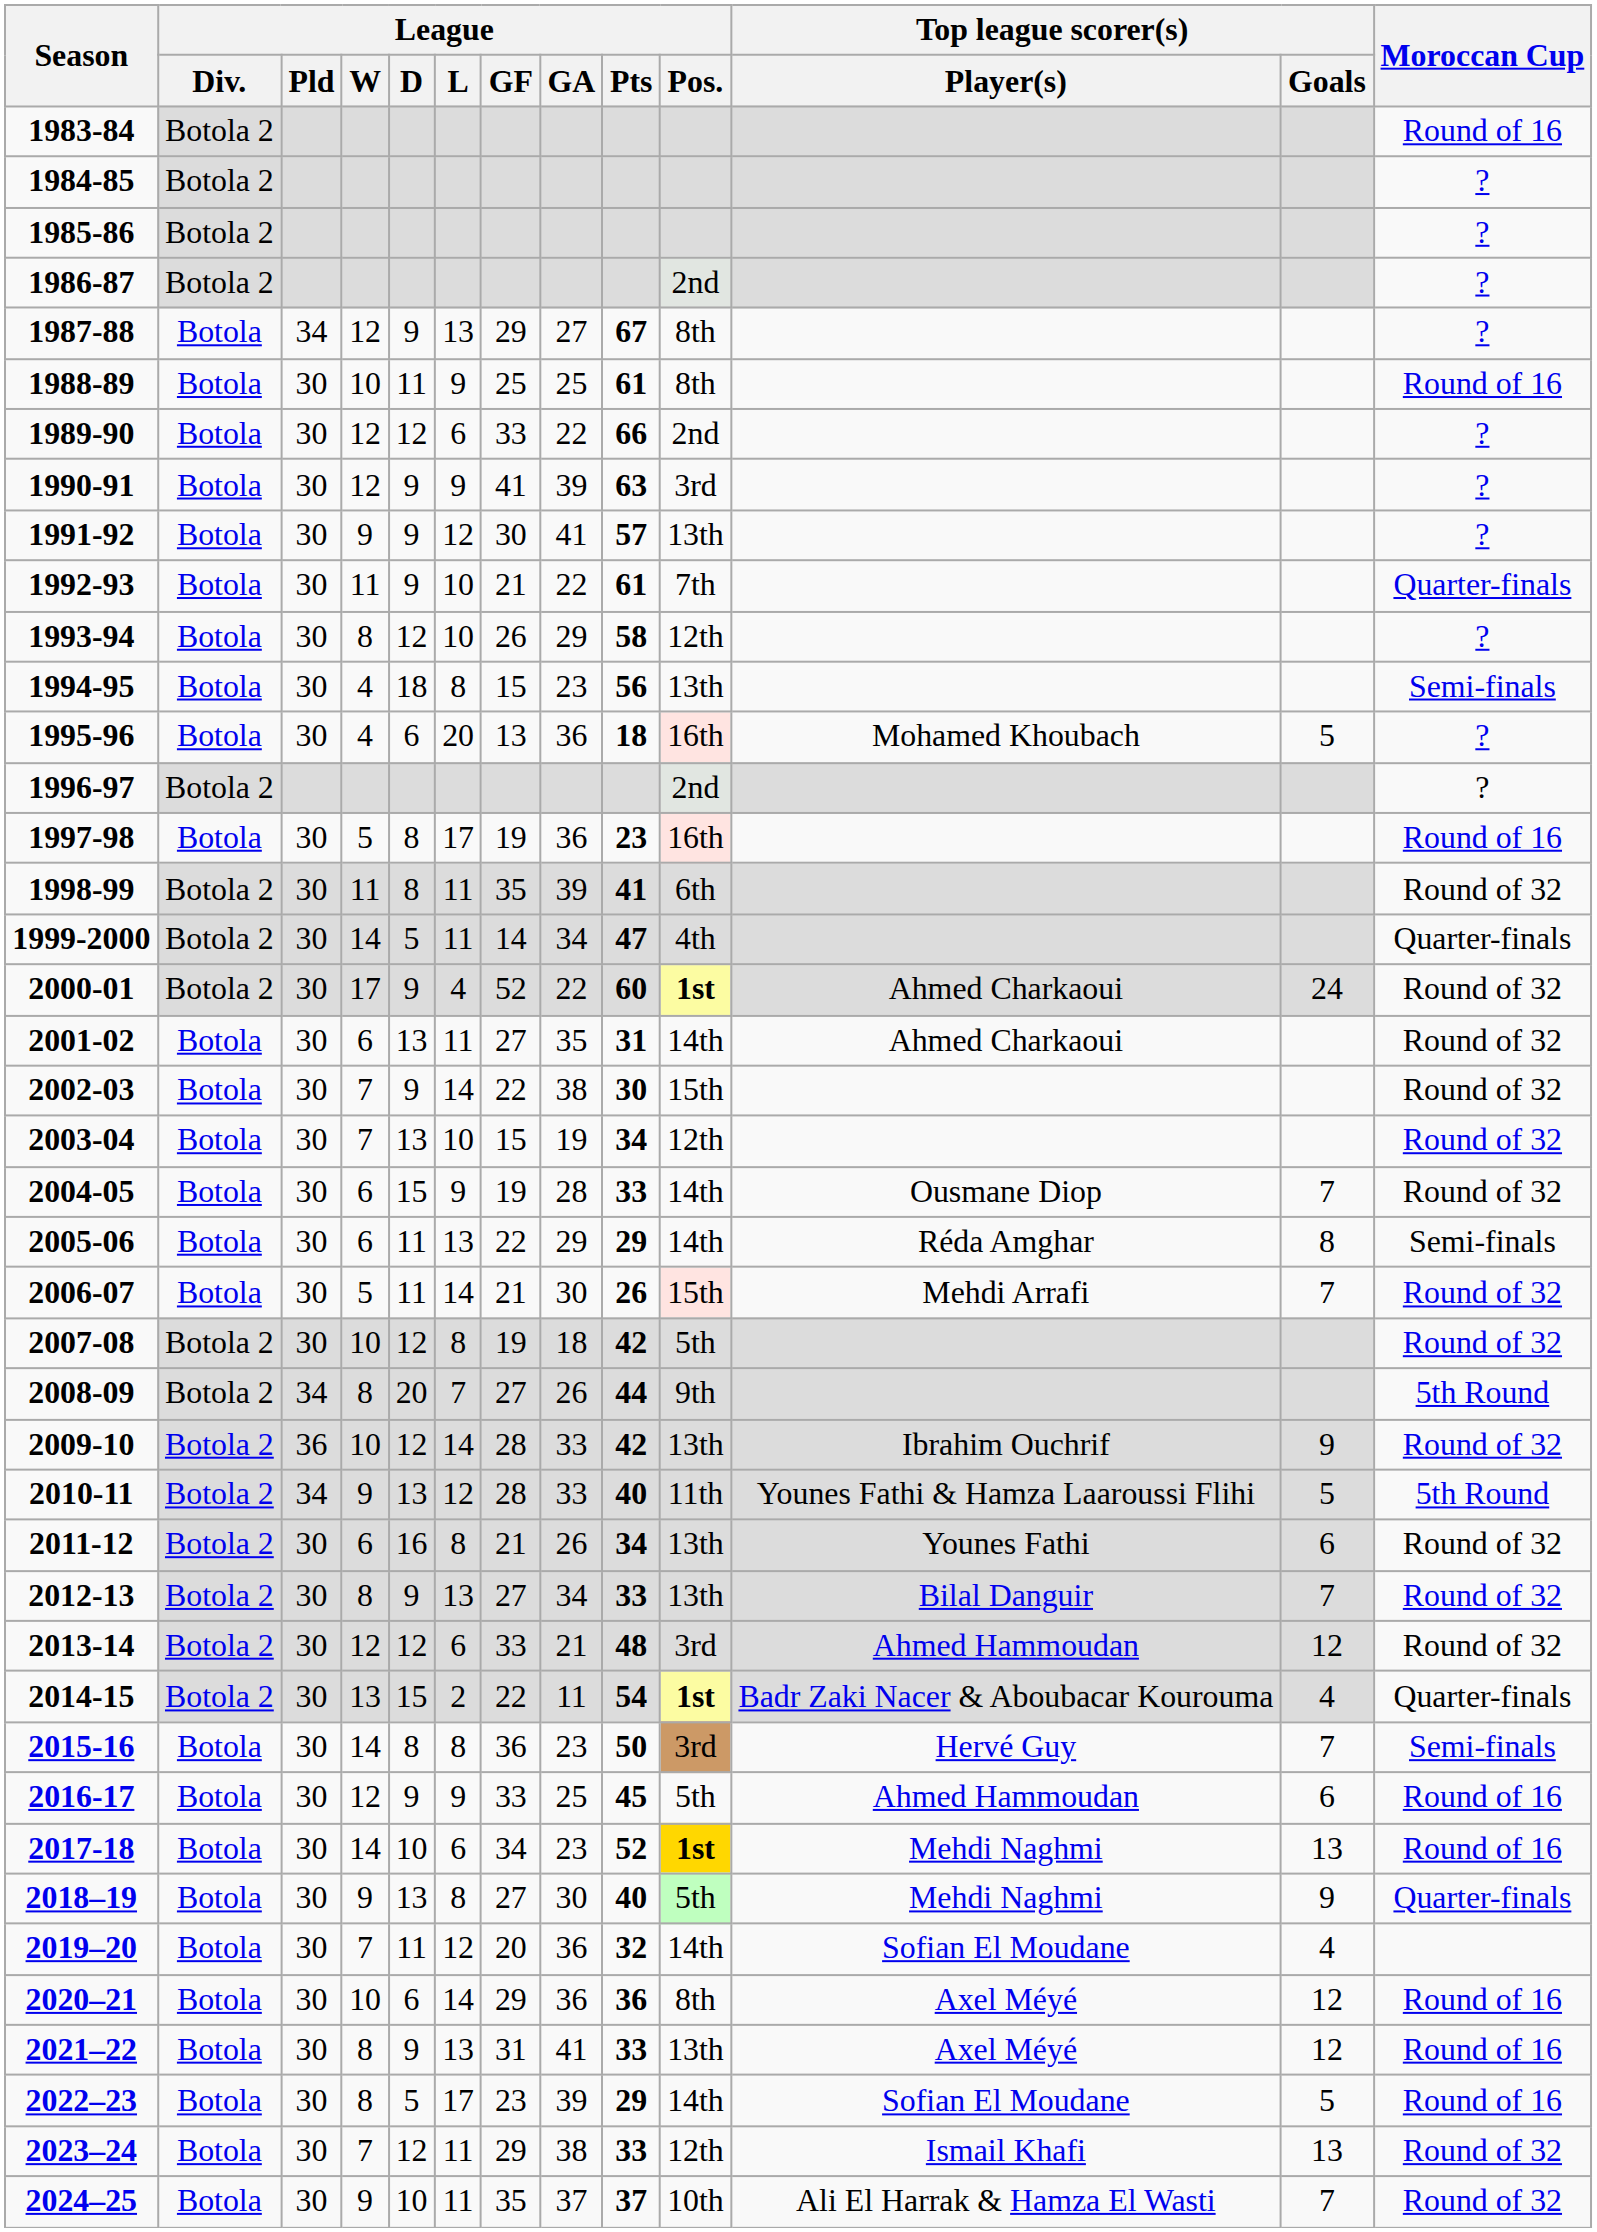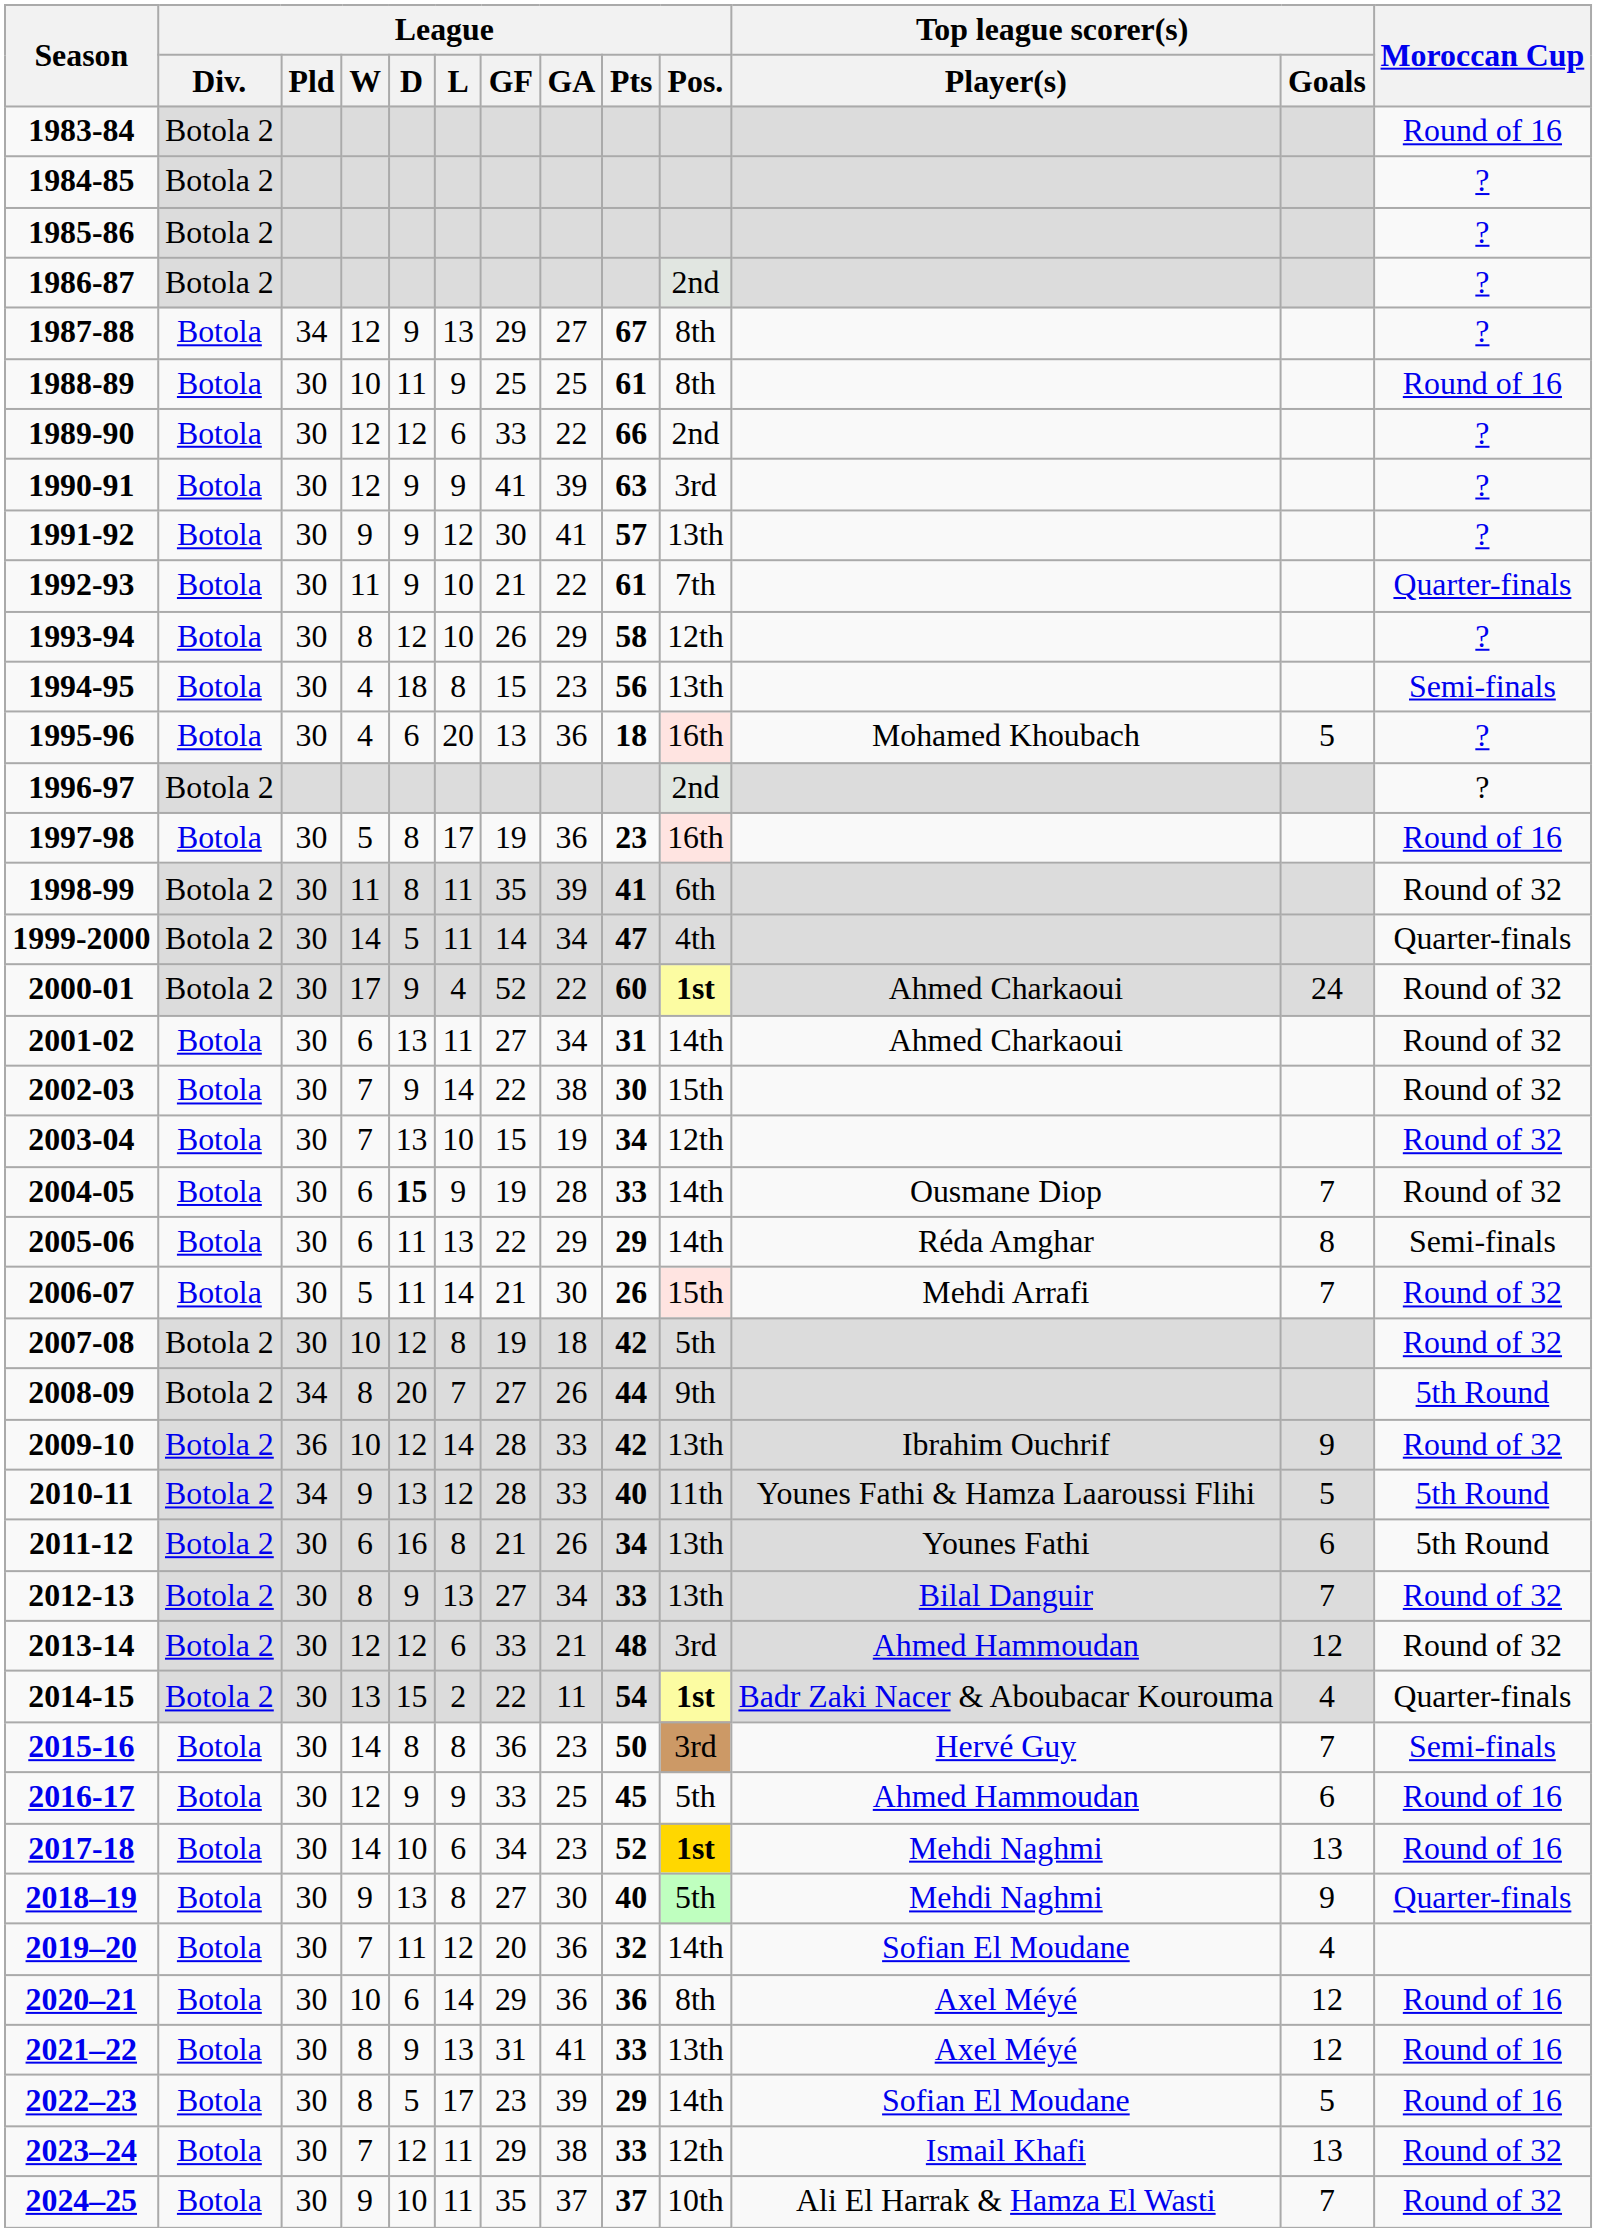2001-02 | League / GA: 35 -> 34
2004-05 | League / D: normal -> bold
2011-12 | Moroccan Cup: Round of 32 -> 5th Round
